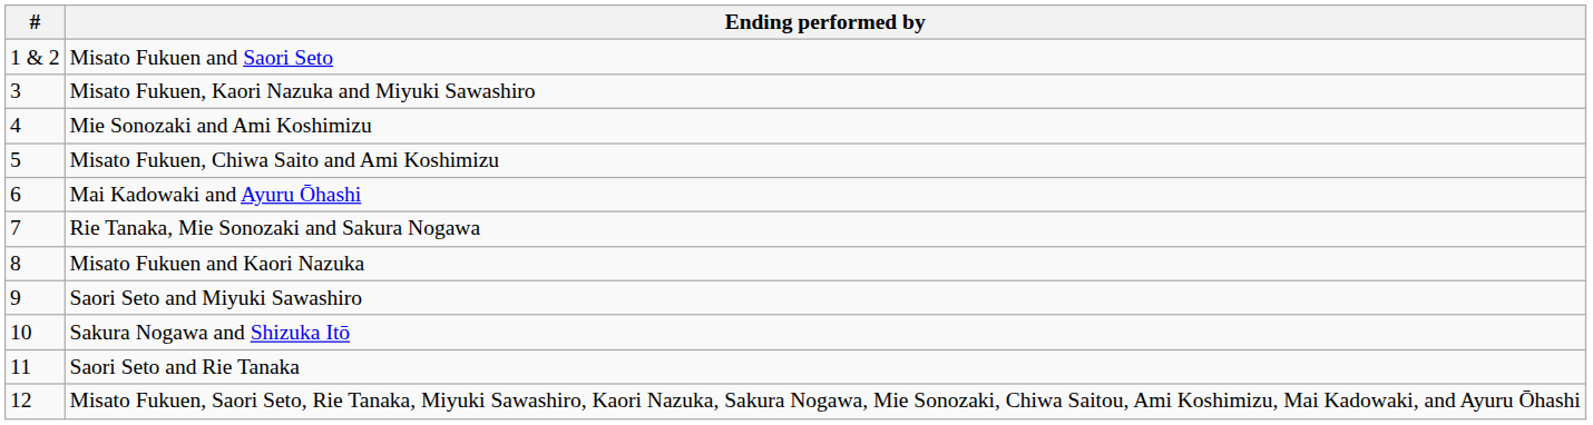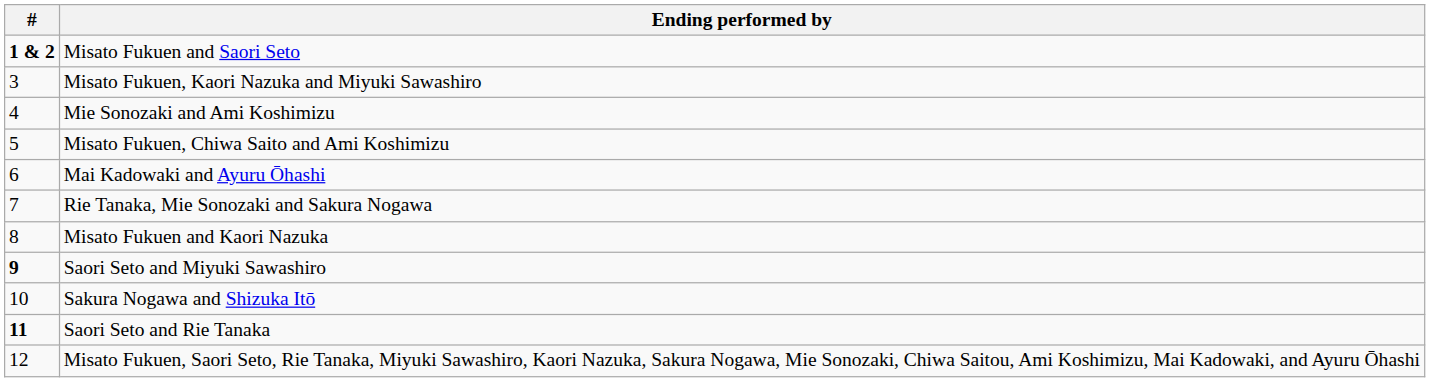Misato Fukuen and Saori Seto | #: normal -> bold
Saori Seto and Miyuki Sawashiro | #: normal -> bold
Saori Seto and Rie Tanaka | #: normal -> bold
